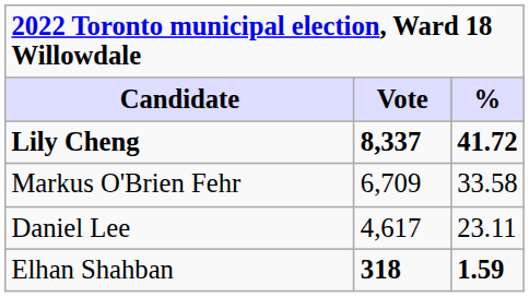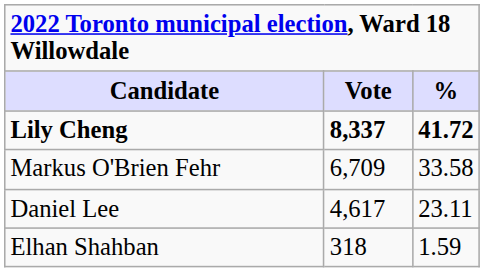Elhan Shahban | Vote: bold -> normal
Elhan Shahban | %: bold -> normal
